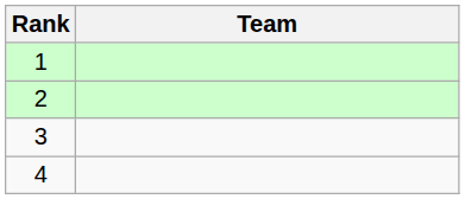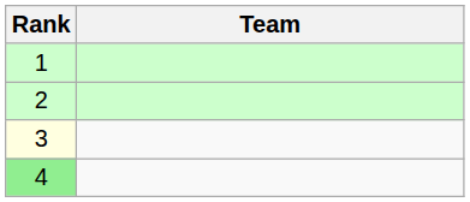3 | Rank: no background -> lightyellow background
4 | Rank: no background -> lightgreen background
